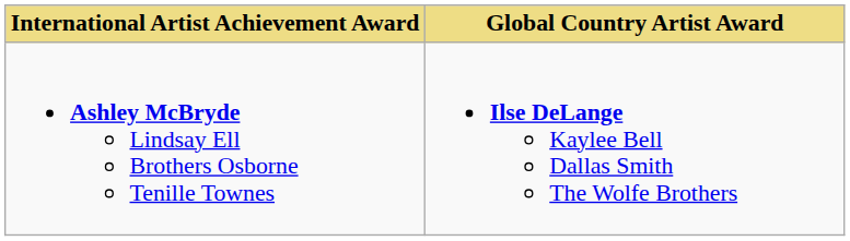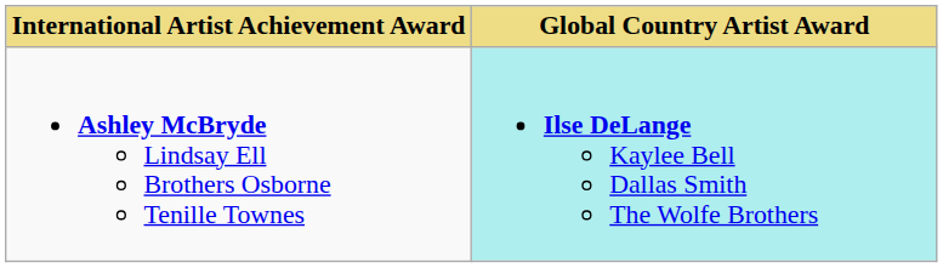Ashley McBryde Lindsay Ell Brothers Osborne Tenille Townes | Global Country Artist Award: no background -> paleturquoise background
